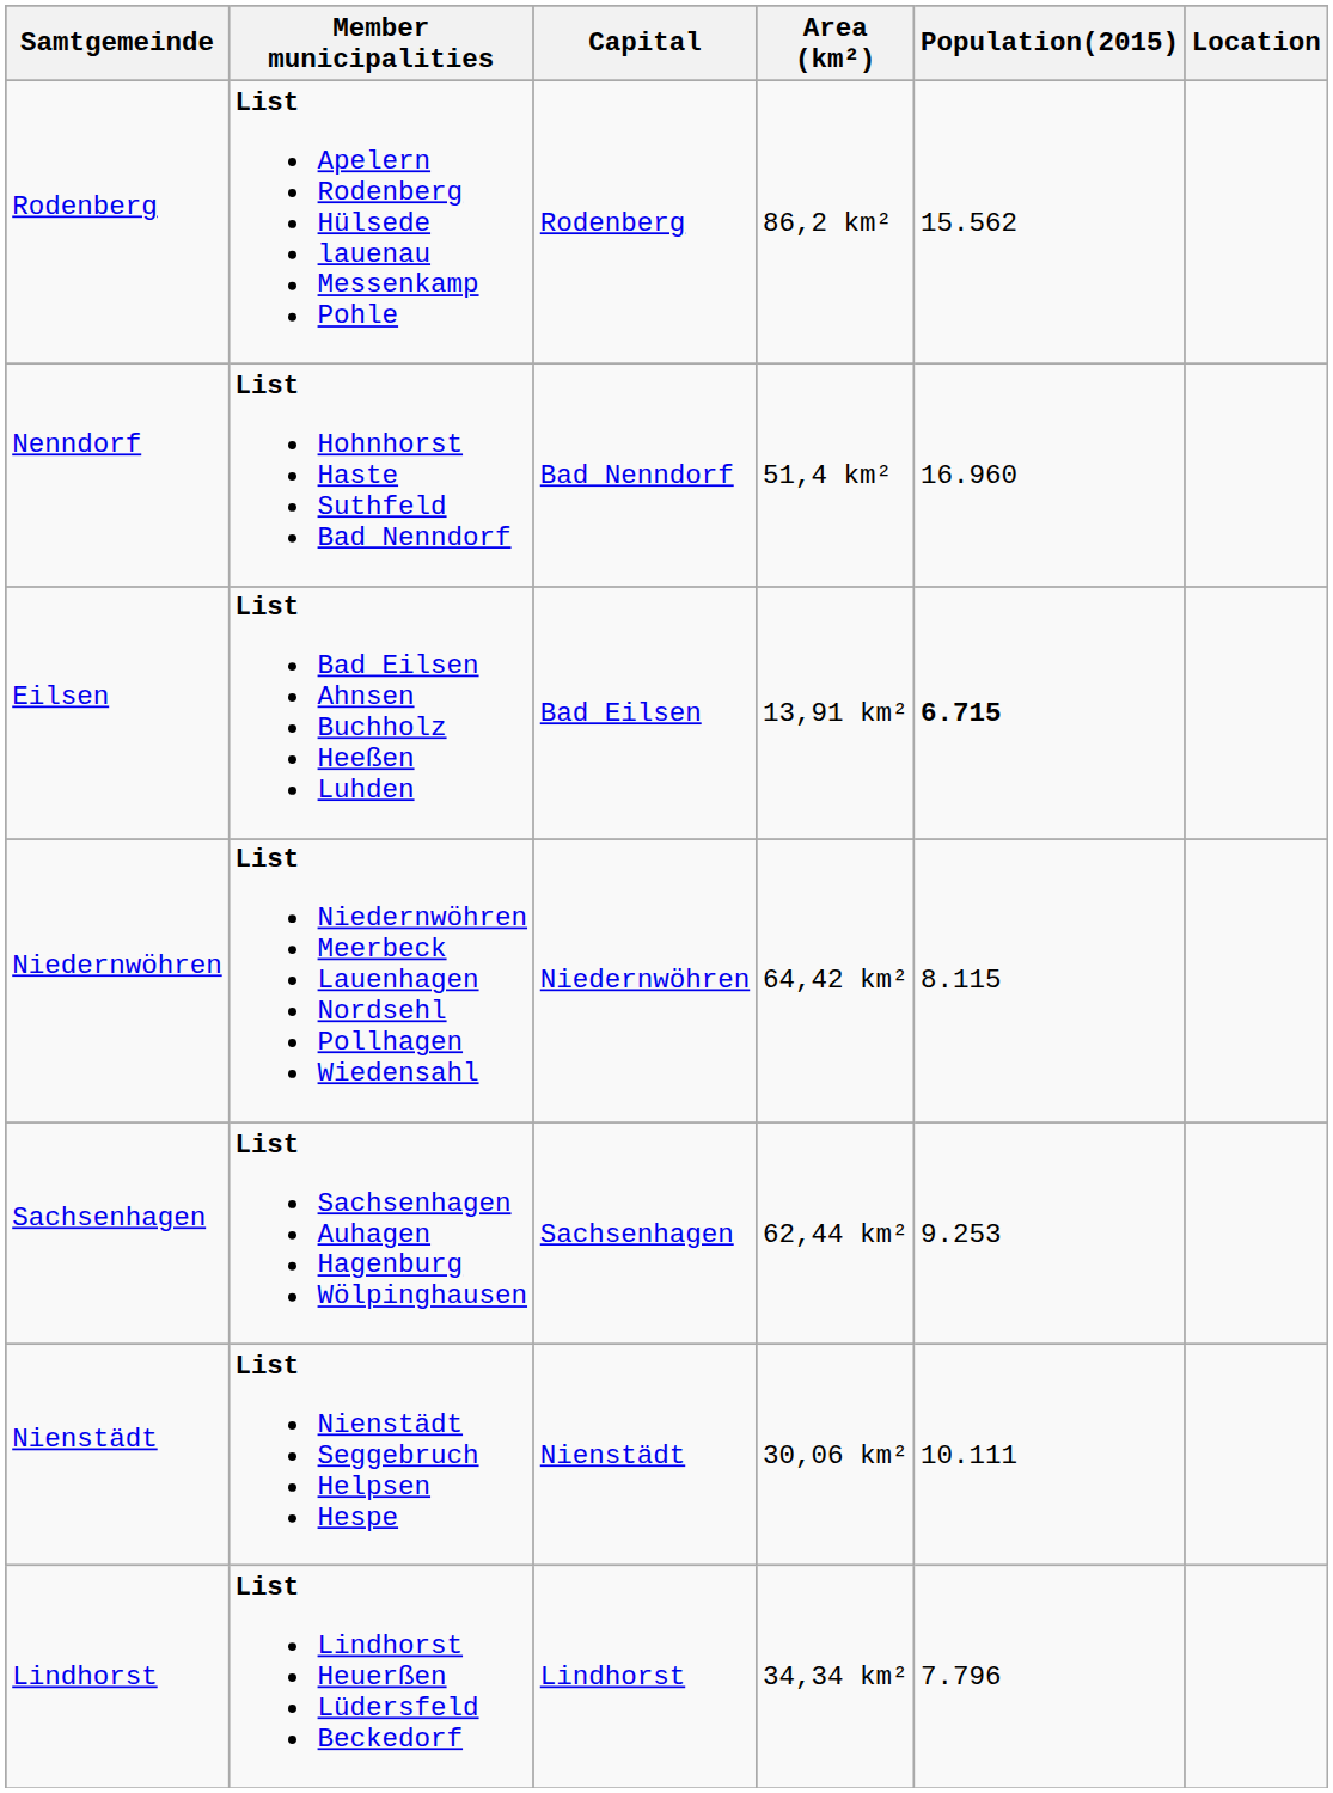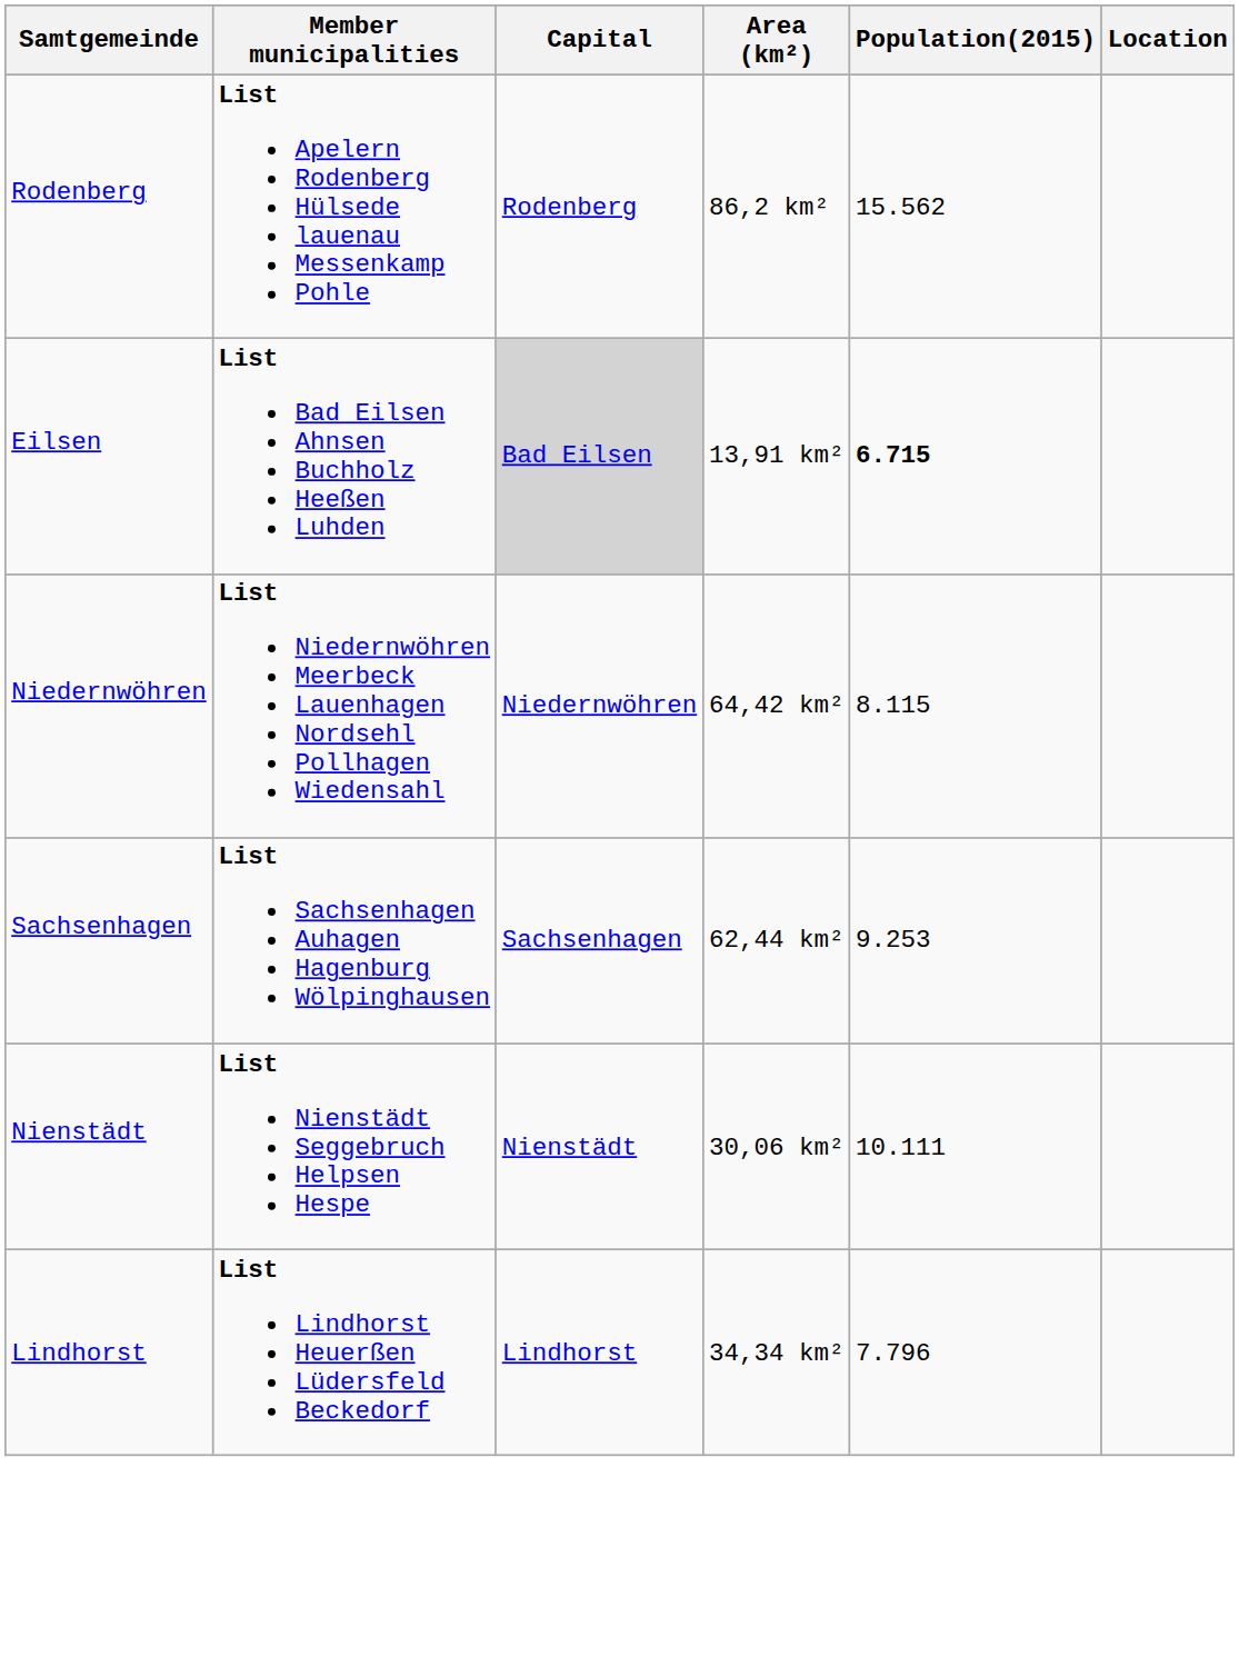- row: Nenndorf | List Hohnhorst Haste Suthfeld Bad Nenndorf | Bad Nenndorf | 51,4 km² | 16.960
Eilsen | Capital: no background -> lightgrey background
